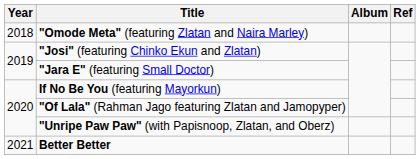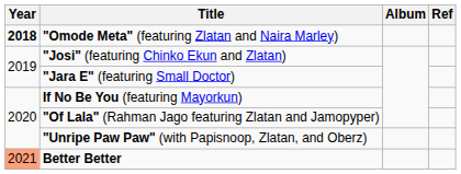"Omode Meta" (featuring Zlatan and Naira Marley) | Year: normal -> bold
Better Better | Year: no background -> lightsalmon background
